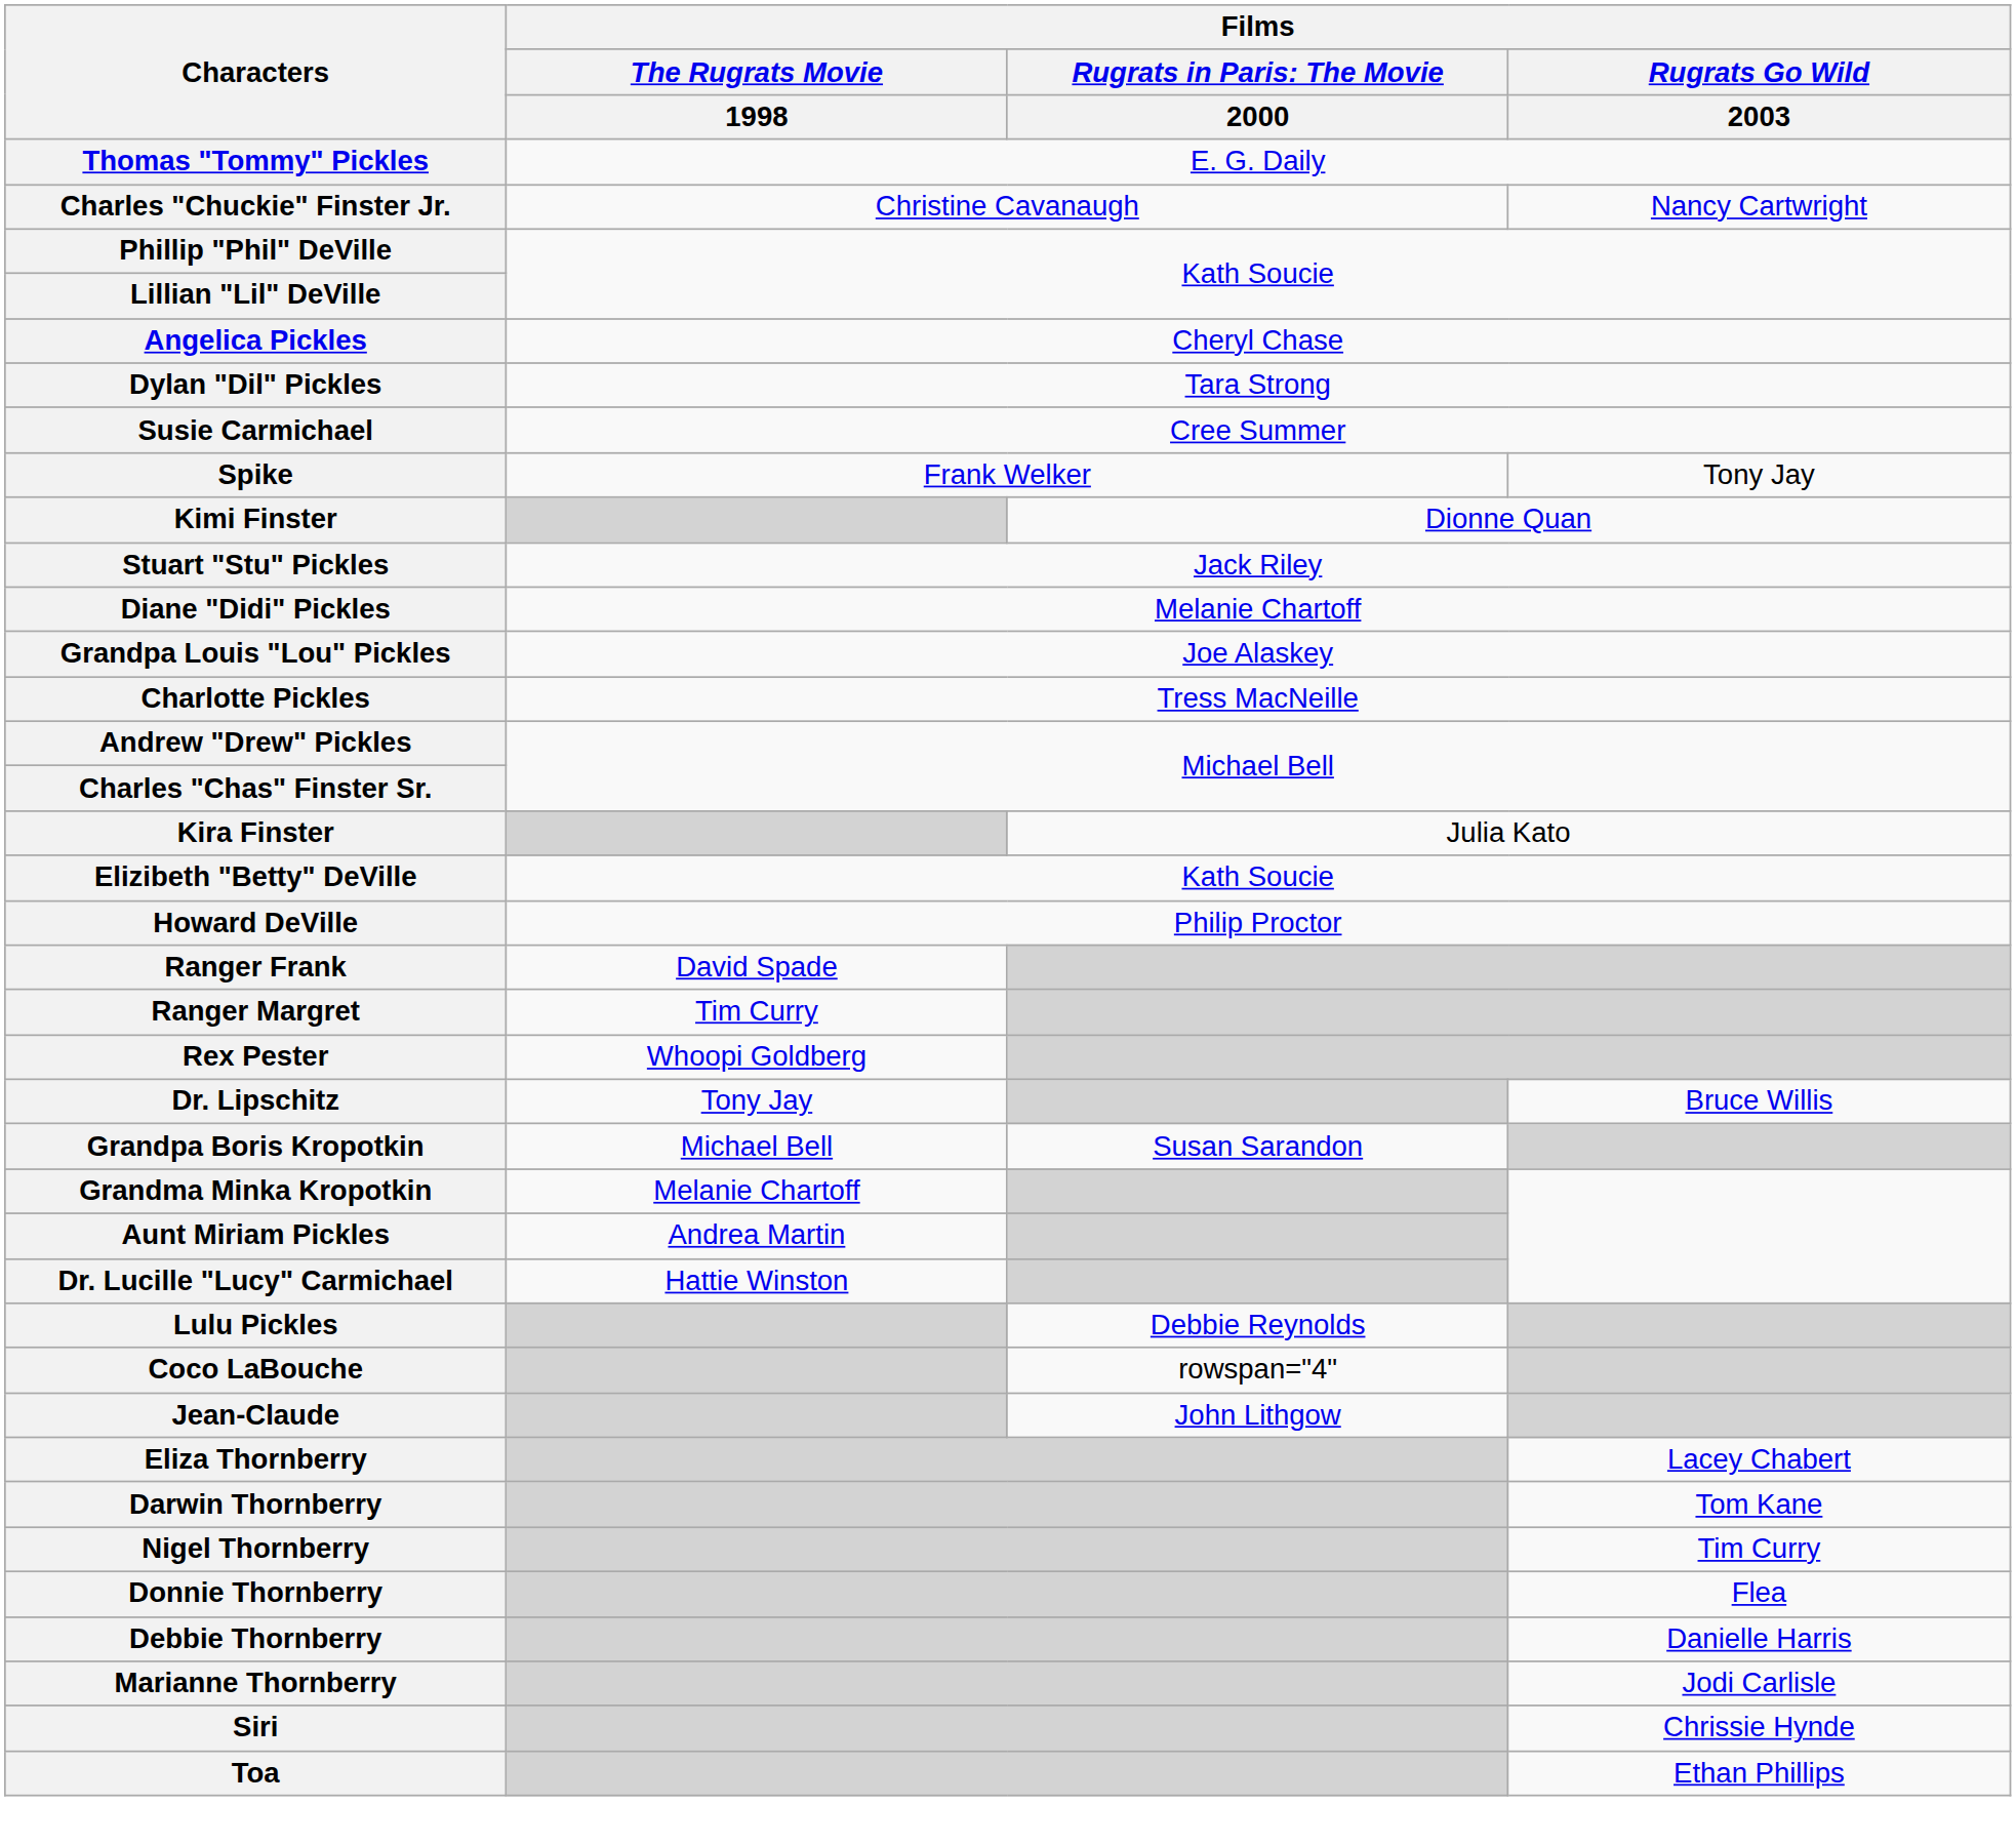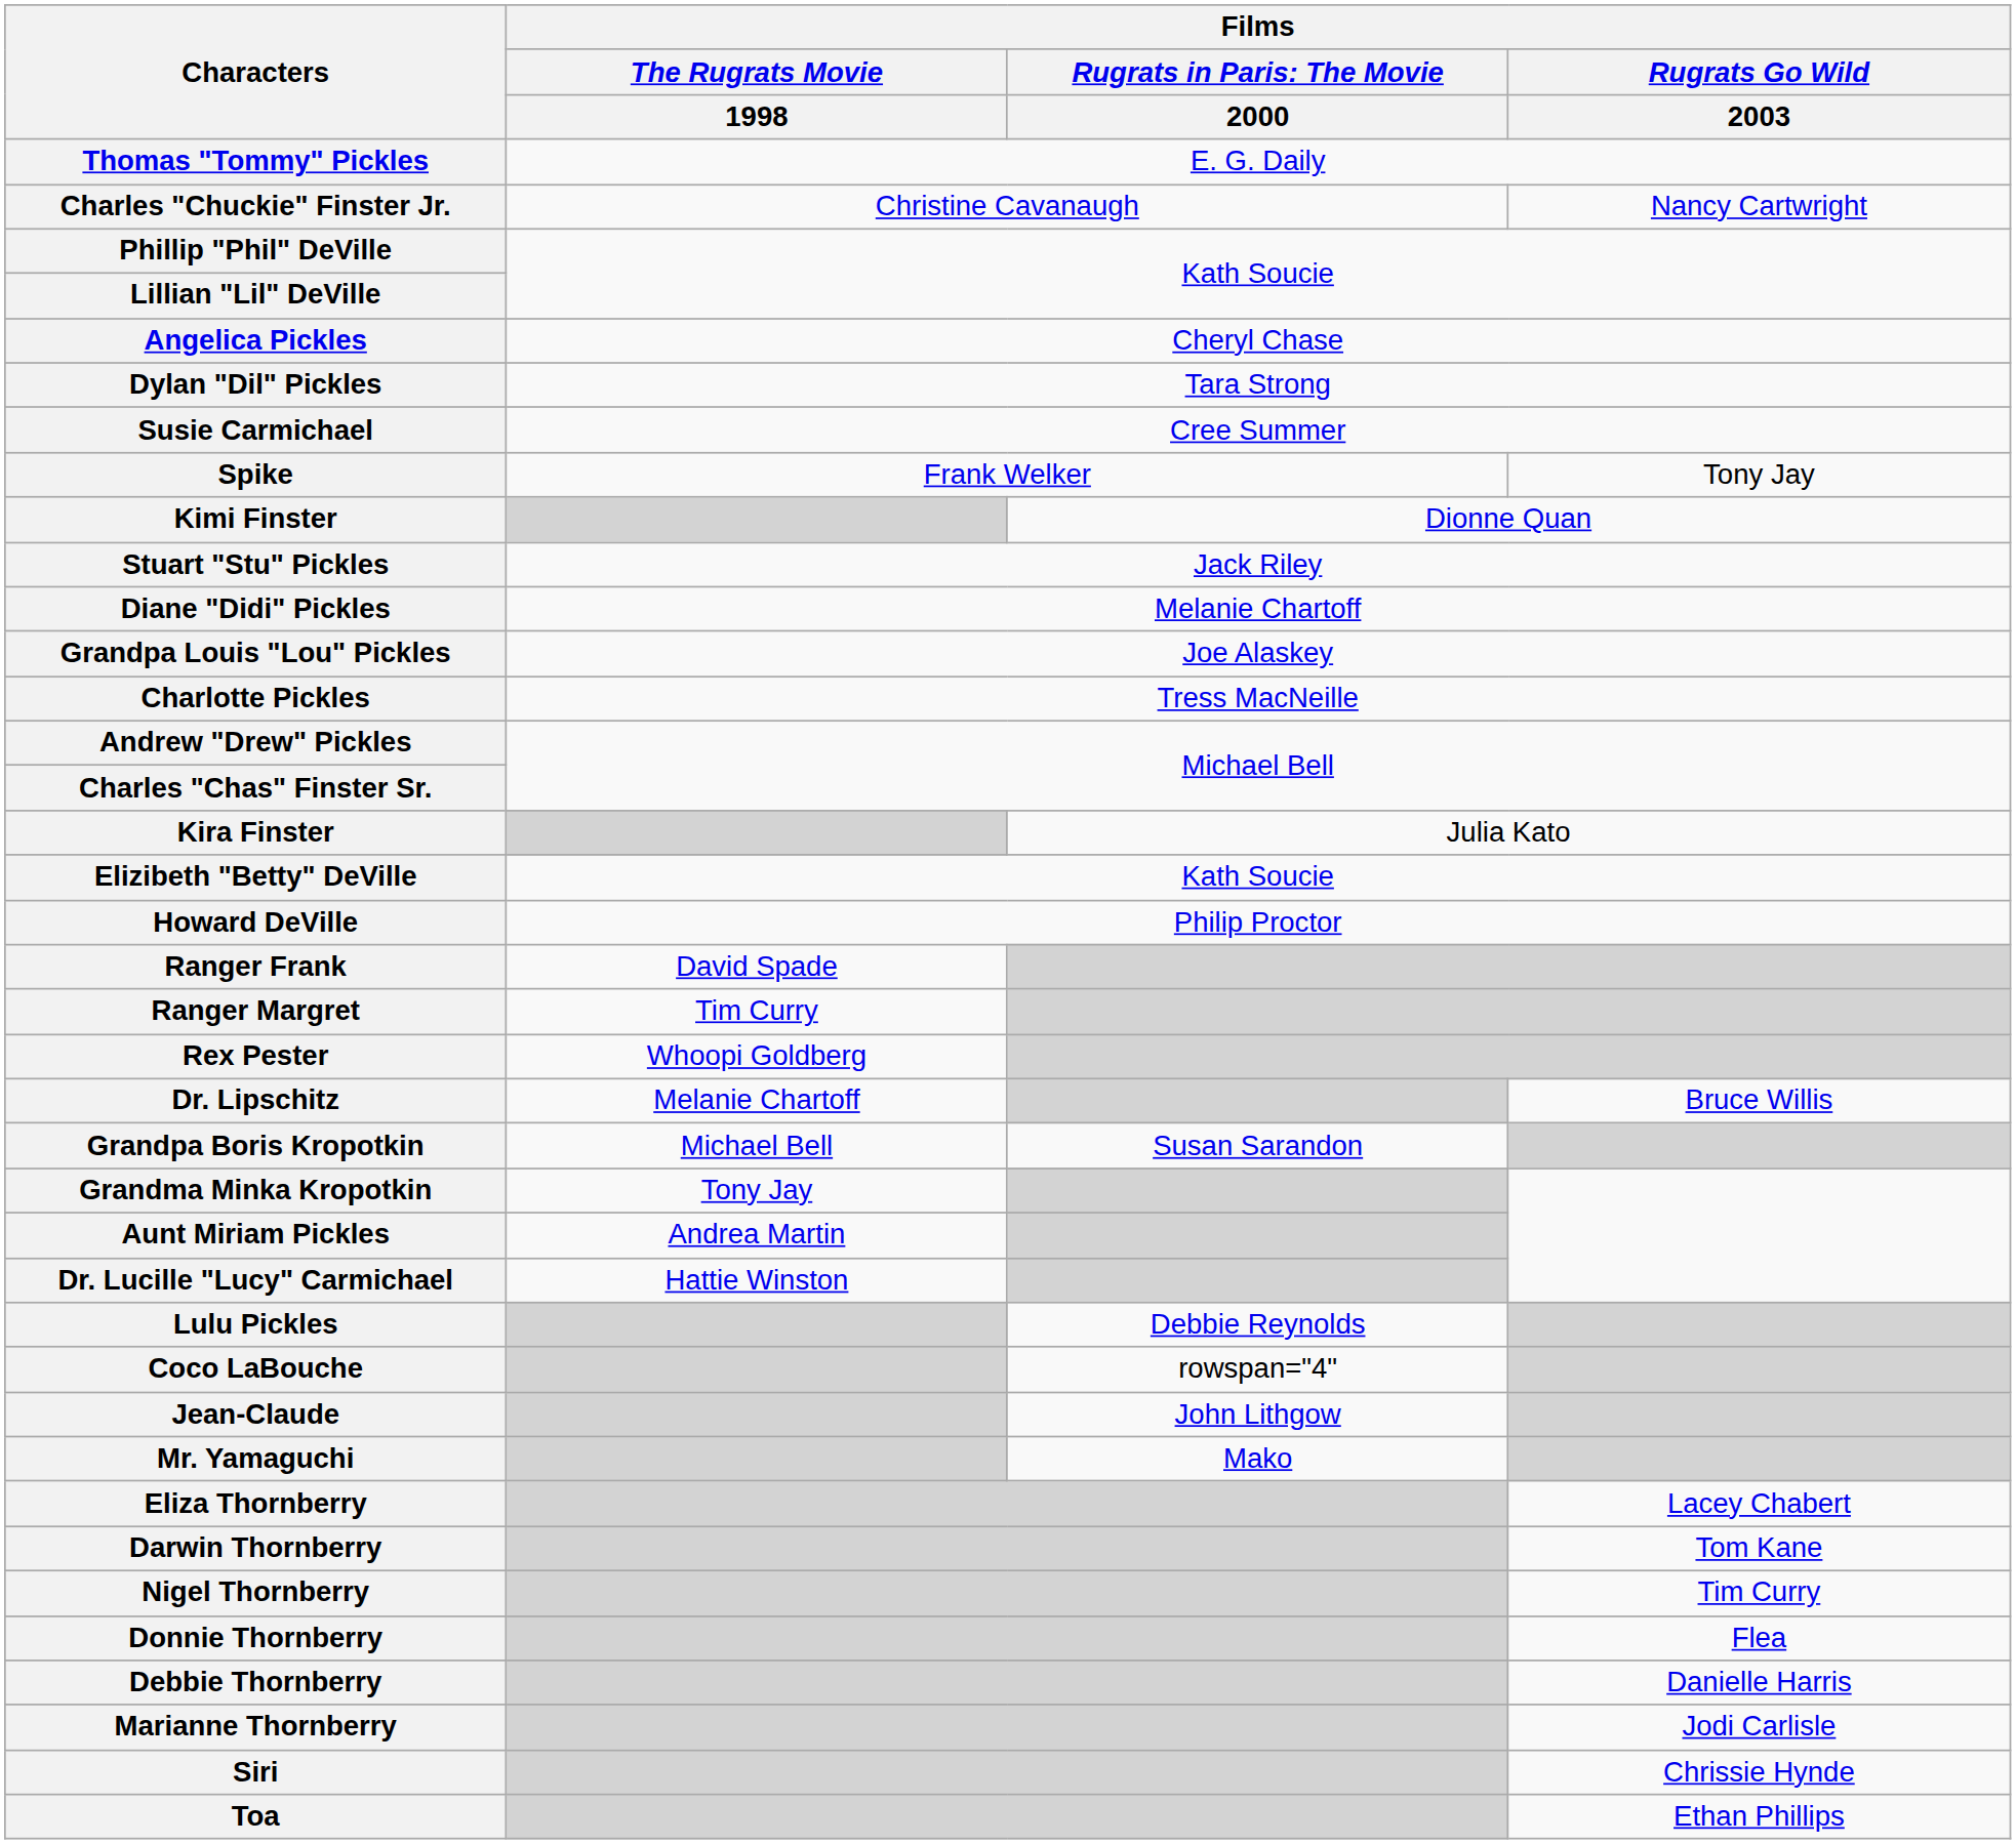Dr. Lipschitz | Films / The Rugrats Movie / 1998: Tony Jay -> Melanie Chartoff
Grandma Minka Kropotkin | Films / The Rugrats Movie / 1998: Melanie Chartoff -> Tony Jay
+ row: Mr. Yamaguchi | Mako
